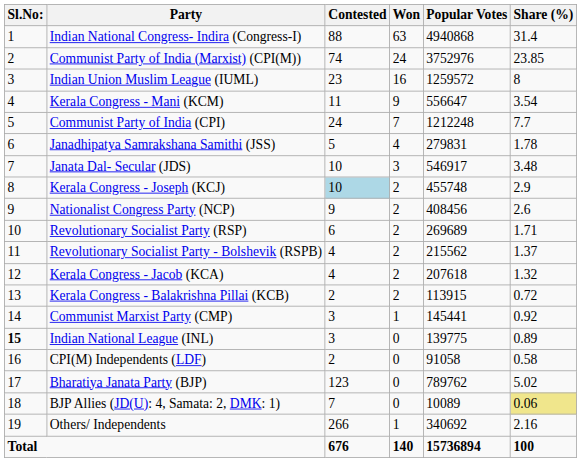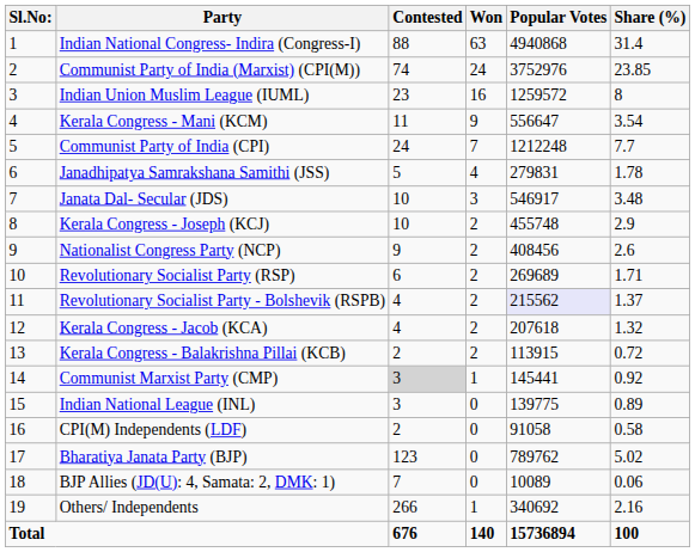Kerala Congress - Joseph (KCJ) | Contested: lightblue background -> no background
Revolutionary Socialist Party - Bolshevik (RSPB) | Popular Votes: no background -> lavender background
Communist Marxist Party (CMP) | Contested: no background -> lightgrey background
Indian National League (INL) | Sl.No:: bold -> normal
BJP Allies (JD(U): 4, Samata: 2, DMK: 1) | Share (%): khaki background -> no background
